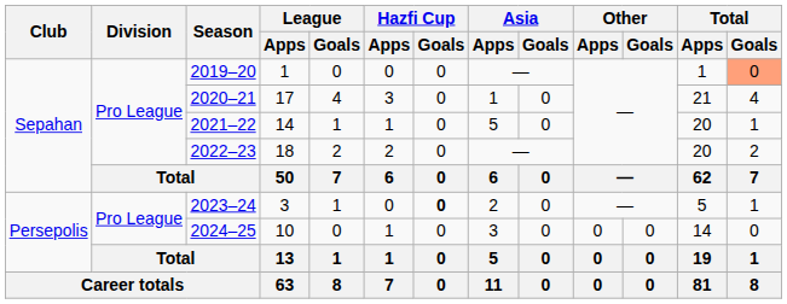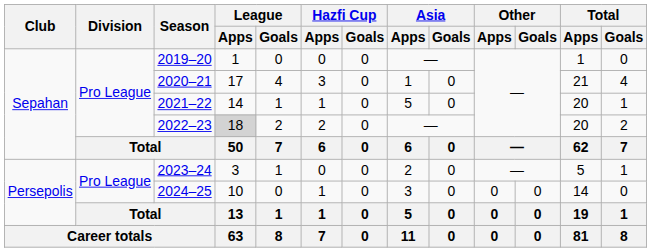2019–20 | Total / Goals: lightsalmon background -> no background
2022–23 | League / Apps: no background -> lightgrey background
2023–24 | Hazfi Cup / Goals: bold -> normal
